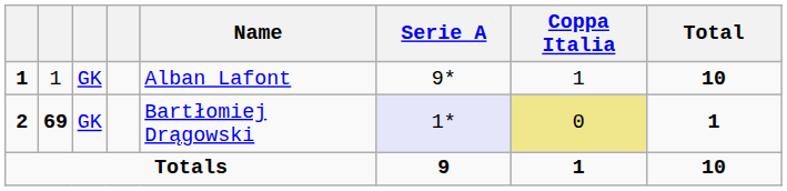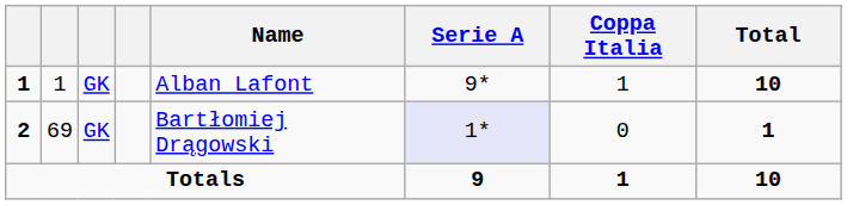2 | column 2: bold -> normal
2 | Coppa Italia: khaki background -> no background
